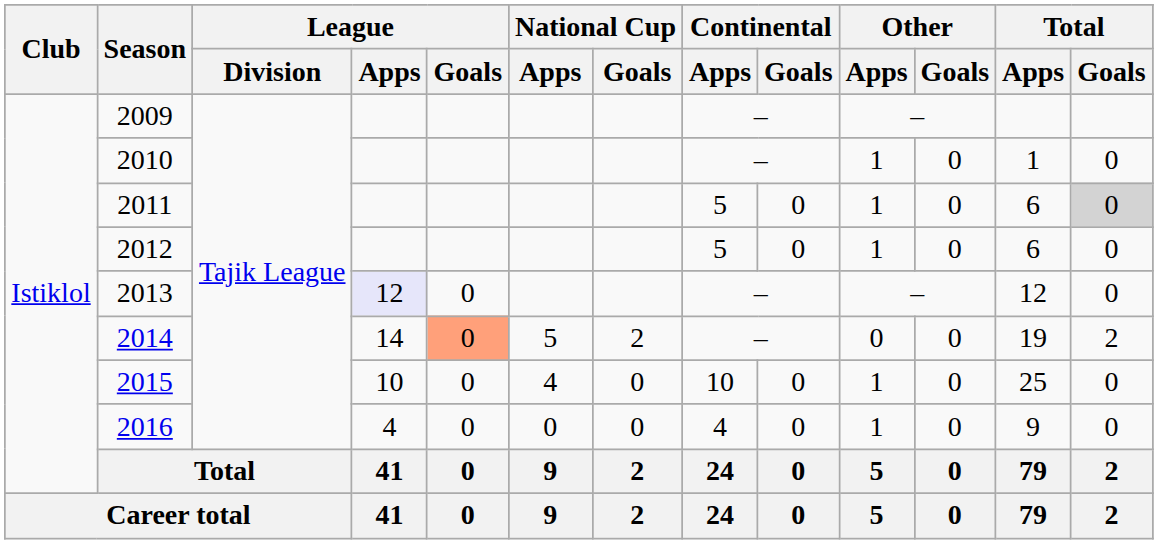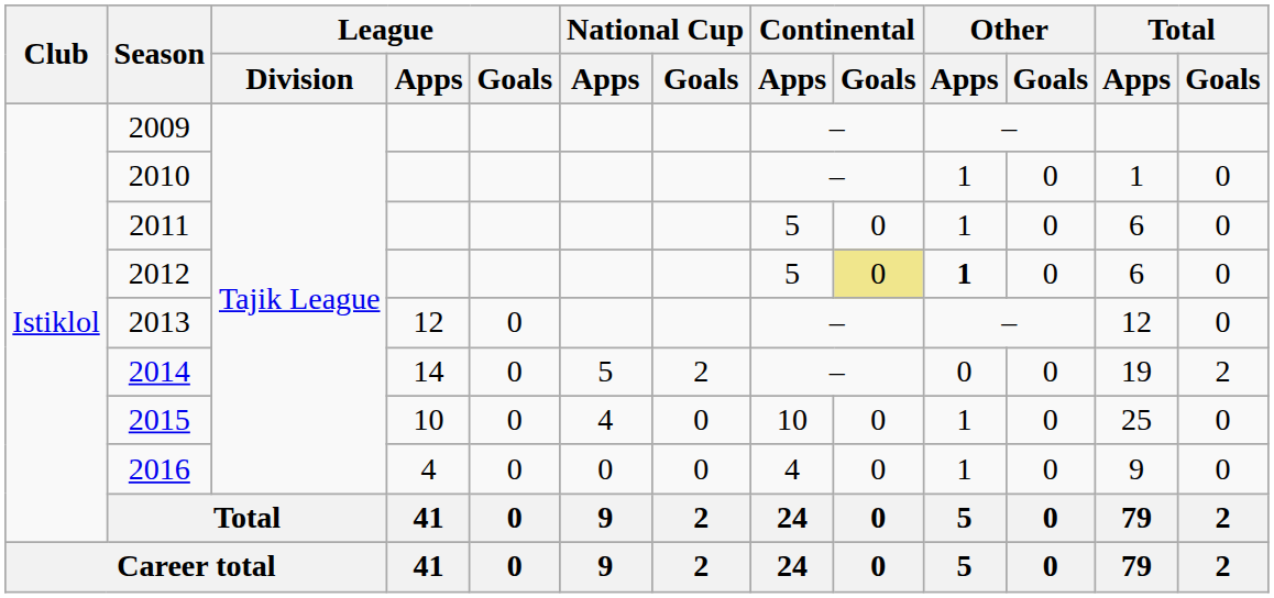2011 | Total / Goals: lightgrey background -> no background
2012 | Continental / Goals: no background -> khaki background
2012 | Other / Apps: normal -> bold
2013 | League / Apps: lavender background -> no background
2014 | League / Goals: lightsalmon background -> no background
